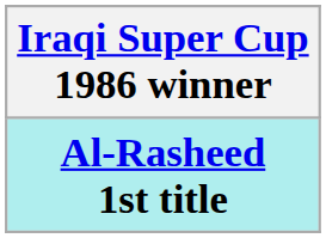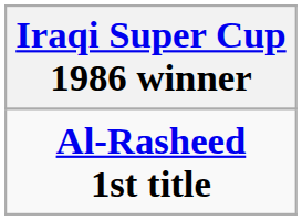row 2 | column 1: paleturquoise background -> no background
